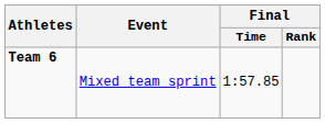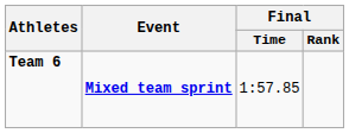Team 6 | Event: normal -> bold
